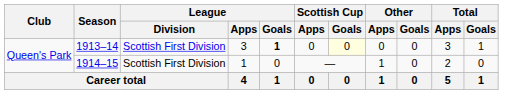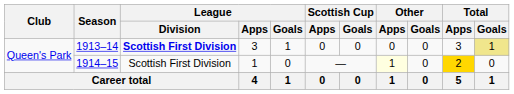1913–14 | League / Division: normal -> bold
1913–14 | League / Goals: bold -> normal
1913–14 | Scottish Cup / Goals: lightyellow background -> no background
1913–14 | Total / Goals: no background -> khaki background
1914–15 | Other / Apps: no background -> lightyellow background
1914–15 | Total / Apps: no background -> gold background
